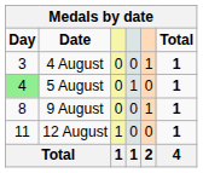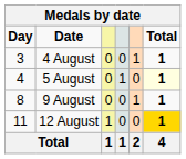5 August | Day: lightgreen background -> no background
5 August | Total: no background -> lightyellow background
12 August | Total: no background -> gold background
